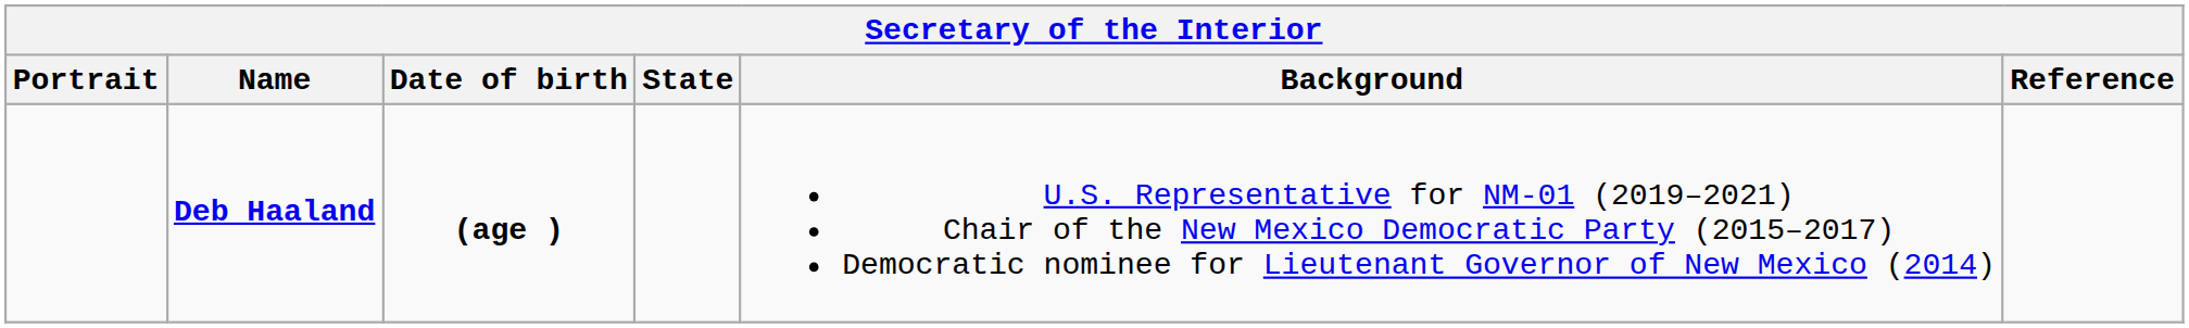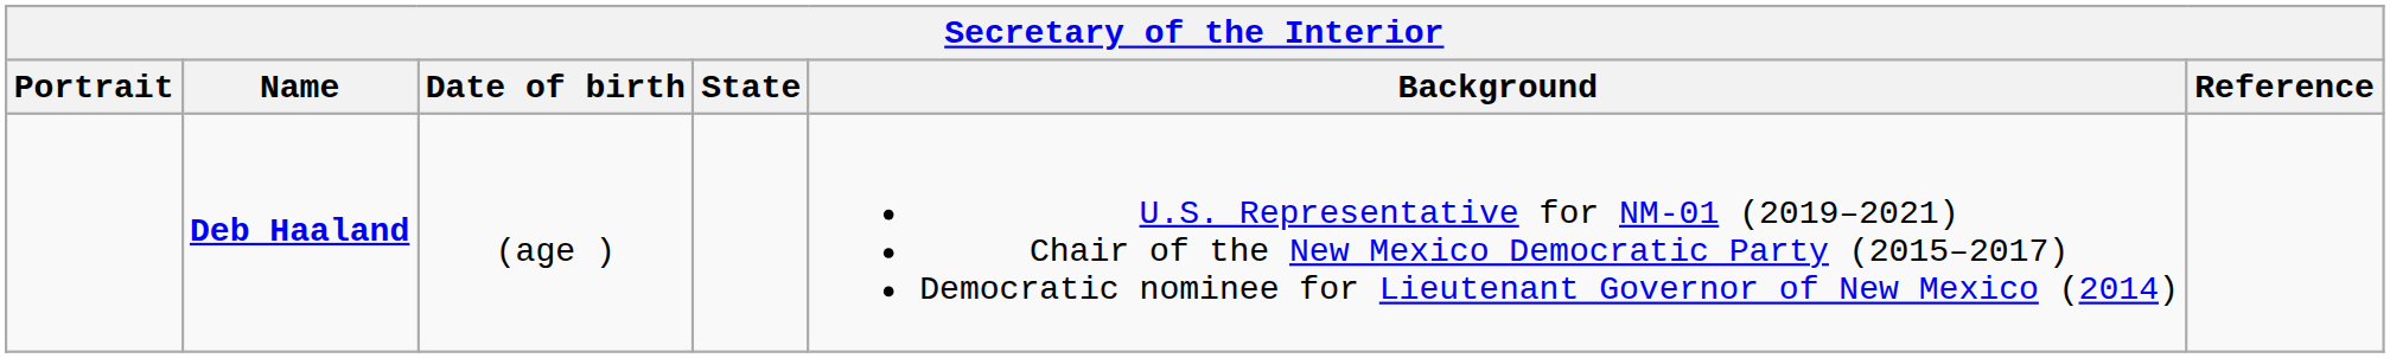Deb Haaland | Date of birth: bold -> normal
